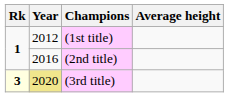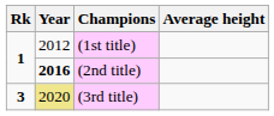(2nd title) | Year: normal -> bold
(3rd title) | Rk: lightyellow background -> no background
